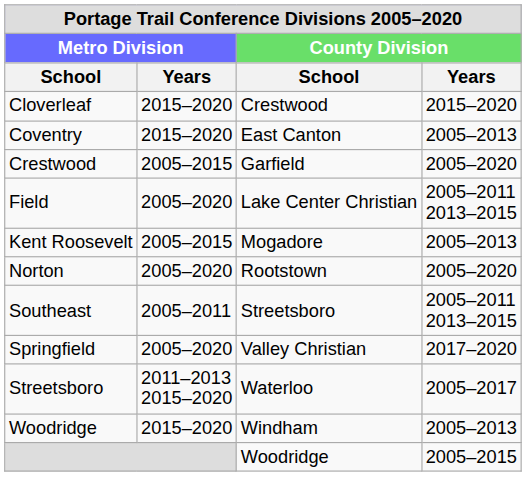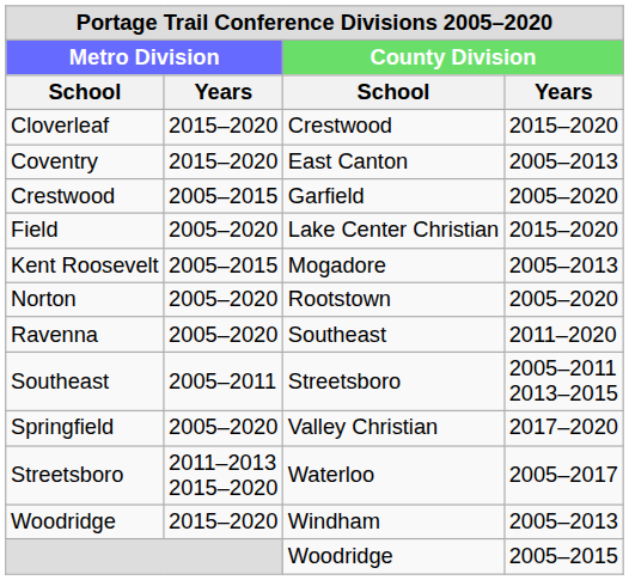Field | County Division / Years: 2005–2011 2013–2015 -> 2015–2020
+ row: Ravenna | 2005–2020 | Southeast | 2011–2020
